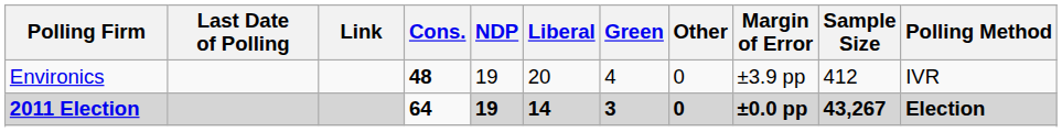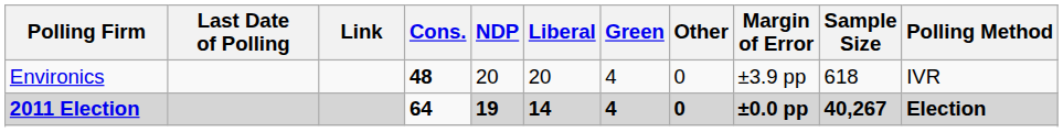Environics | NDP: 19 -> 20
Environics | Sample Size: 412 -> 618
2011 Election | Green: 3 -> 4
2011 Election | Sample Size: 43,267 -> 40,267
